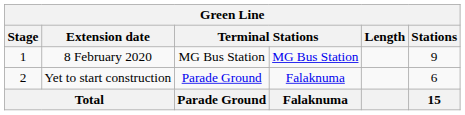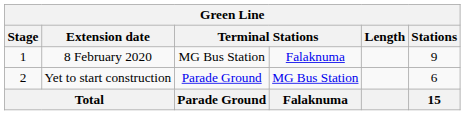8 February 2020 | column 4: MG Bus Station -> Falaknuma
Yet to start construction | column 4: Falaknuma -> MG Bus Station
